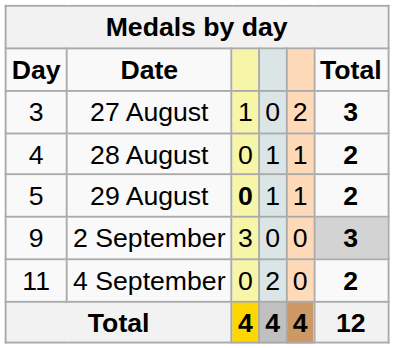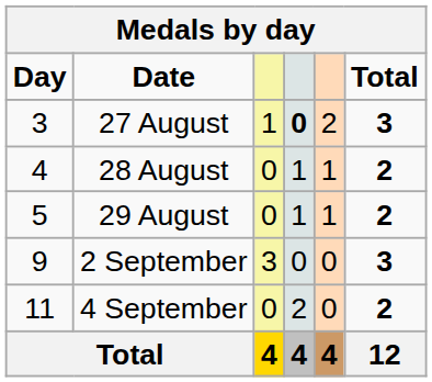27 August | column 4: normal -> bold
29 August | column 3: bold -> normal
2 September | Total: lightgrey background -> no background
